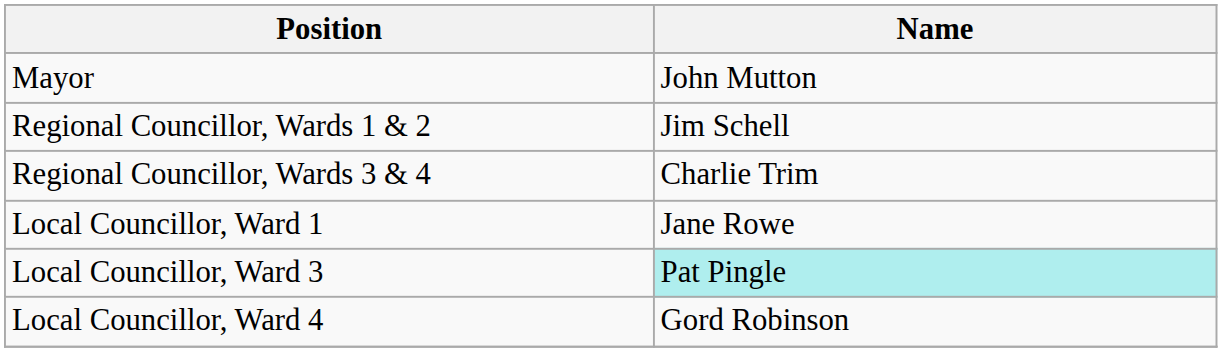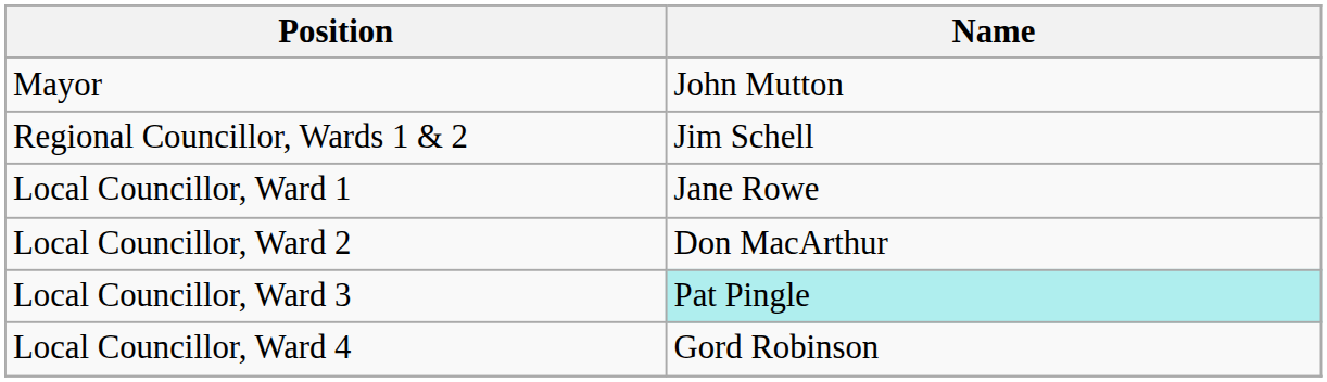- row: Regional Councillor, Wards 3 & 4 | Charlie Trim
+ row: Local Councillor, Ward 2 | Don MacArthur
